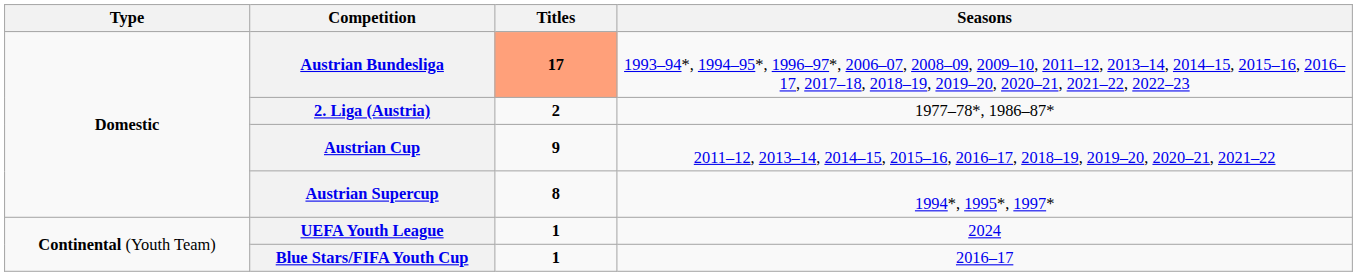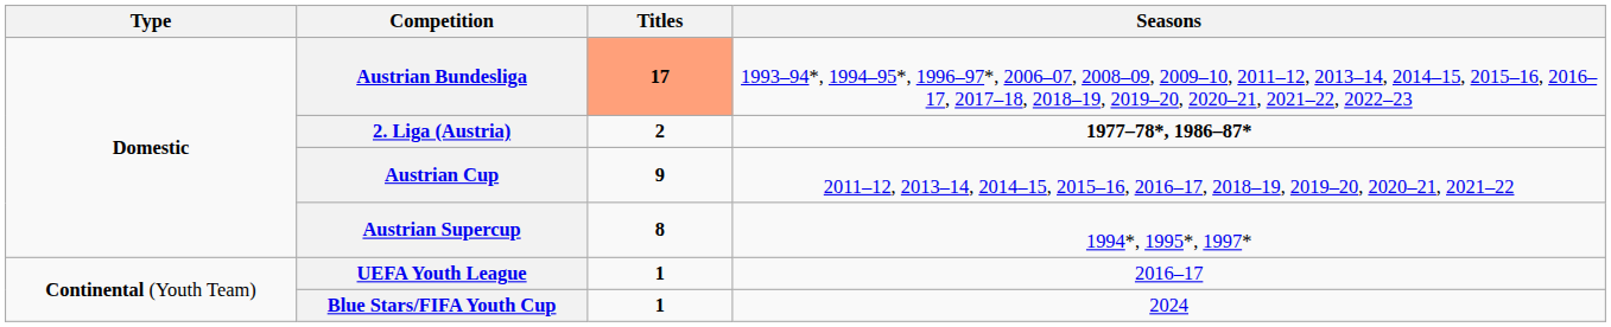2. Liga (Austria) | Seasons: normal -> bold
UEFA Youth League | Seasons: 2024 -> 2016–17
Blue Stars/FIFA Youth Cup | Seasons: 2016–17 -> 2024
